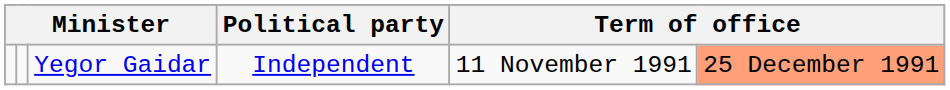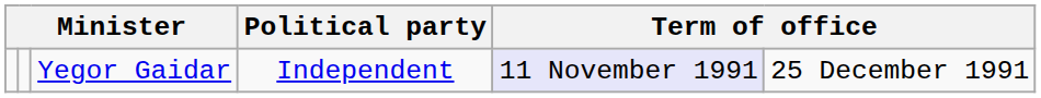Yegor Gaidar | column 5: no background -> lavender background
Yegor Gaidar | column 6: lightsalmon background -> no background
